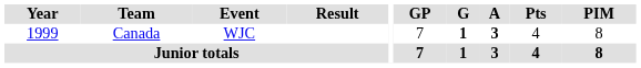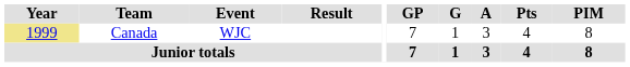Canada | Year: no background -> khaki background
Canada | G: bold -> normal
Canada | A: bold -> normal
